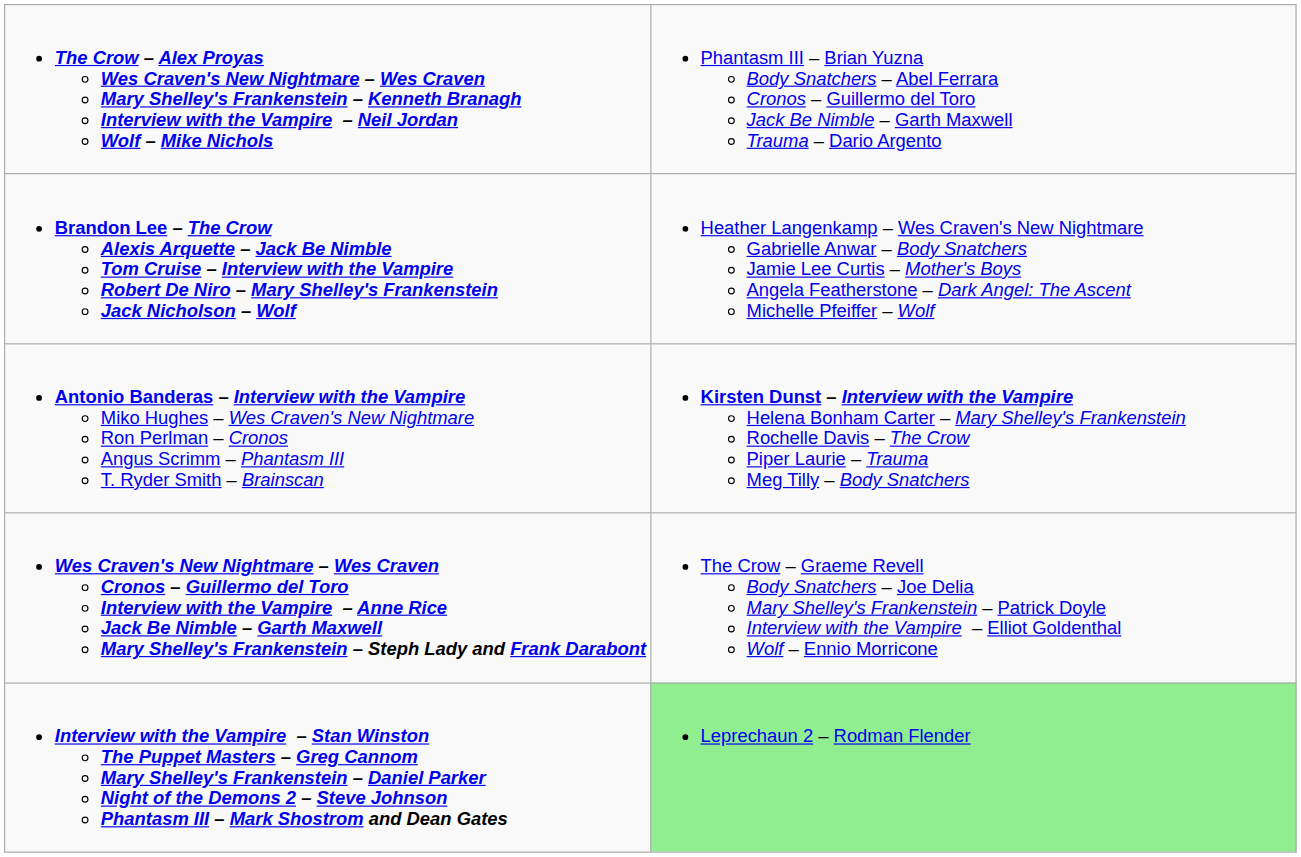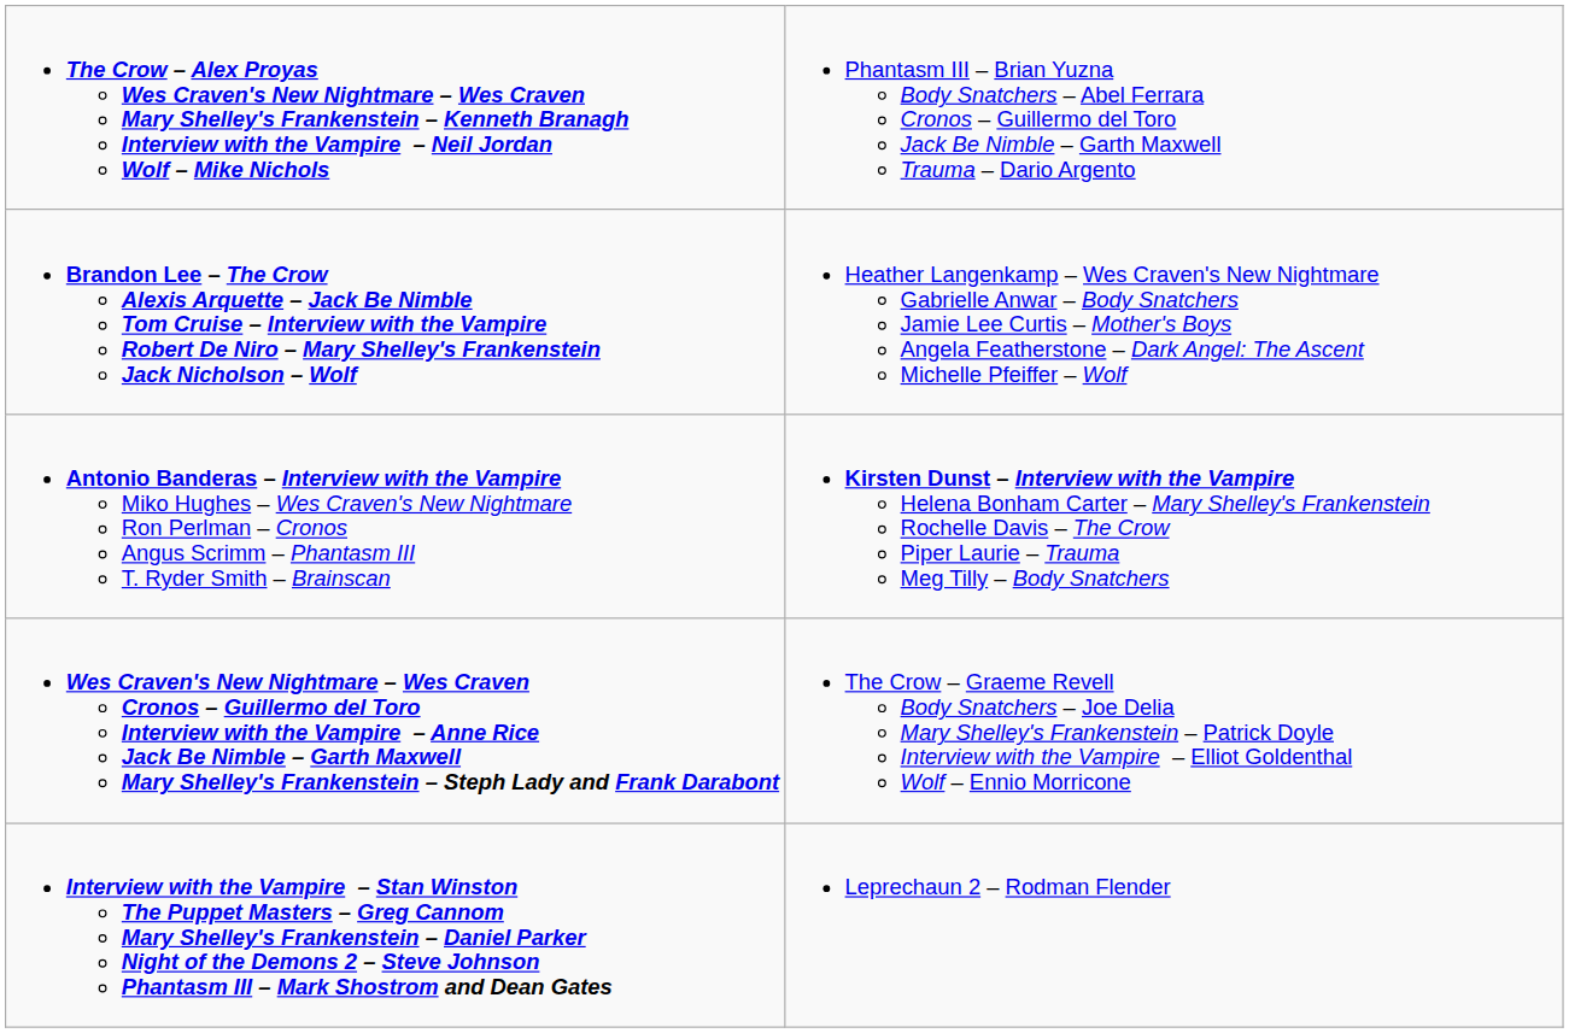row 5 | column 2: lightgreen background -> no background
